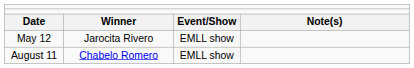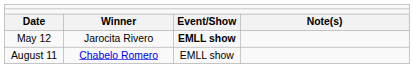May 12 | column 3: normal -> bold
